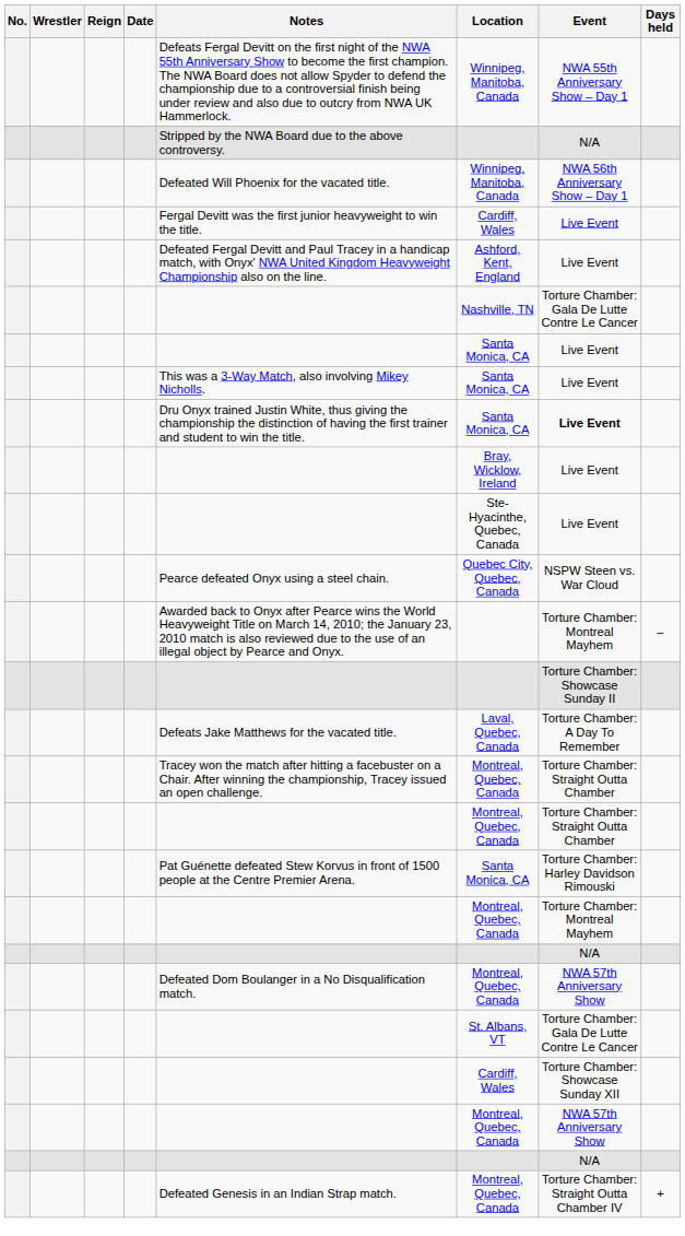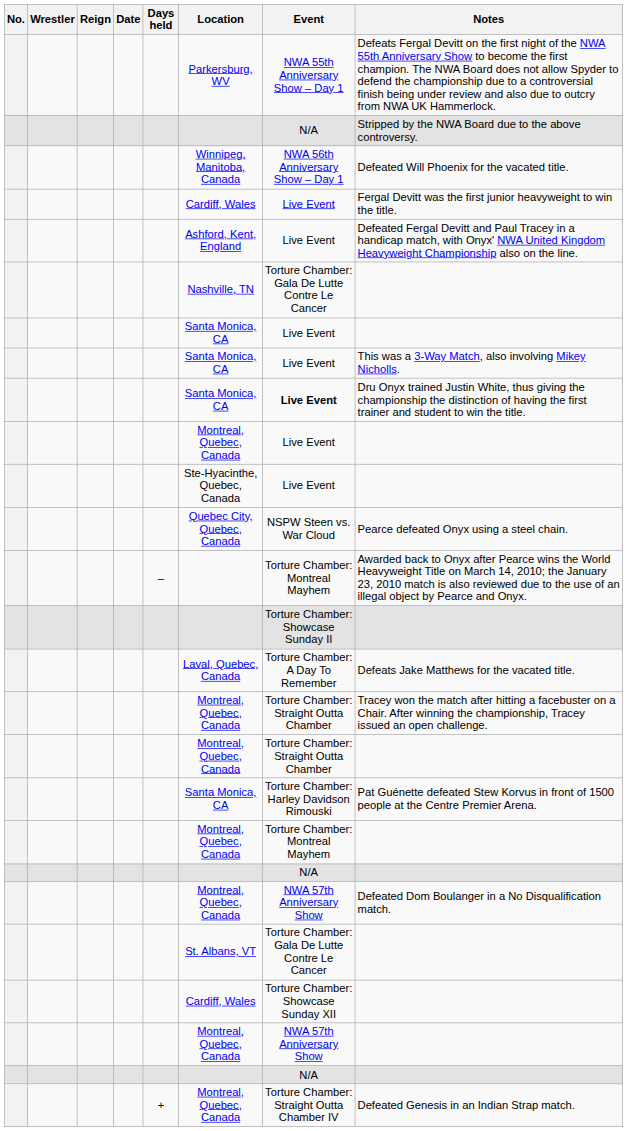columns swapped: Days held <-> Notes
row 2 | Location: Winnipeg, Manitoba, Canada -> Parkersburg, WV
row 11 | Location: Bray, Wicklow, Ireland -> Montreal, Quebec, Canada
